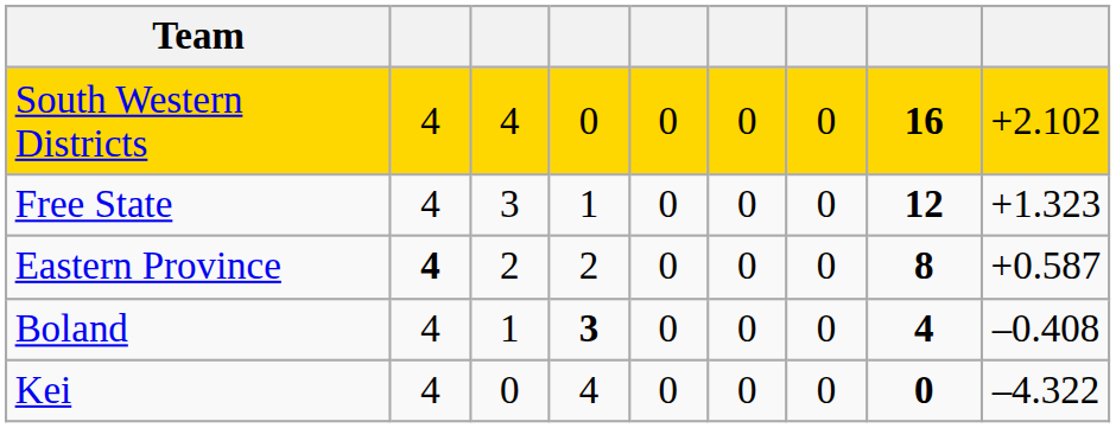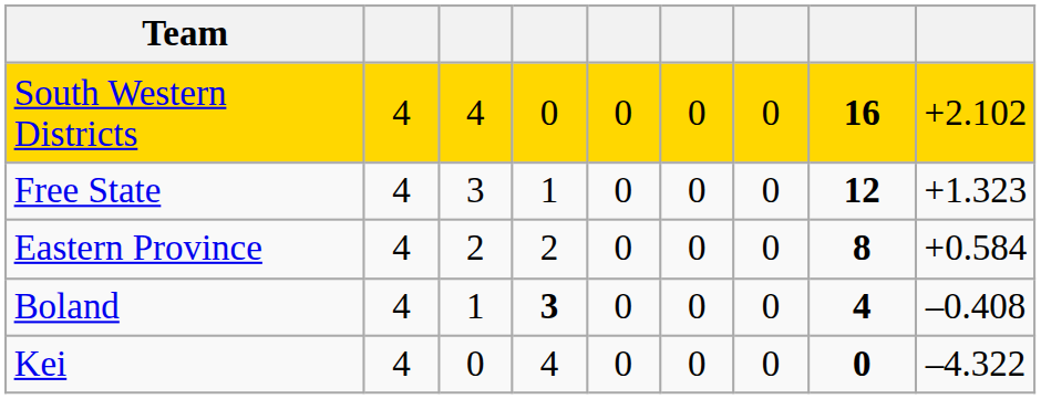Eastern Province | column 2: bold -> normal
Eastern Province | column 9: +0.587 -> +0.584
